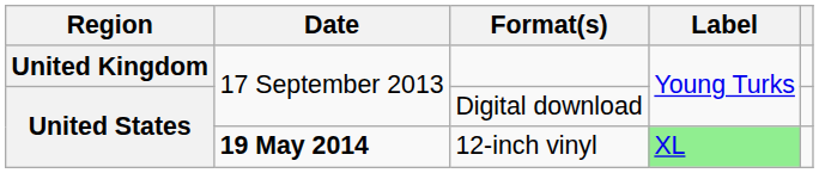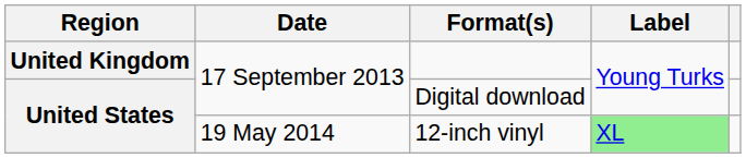12-inch vinyl | Date: bold -> normal
